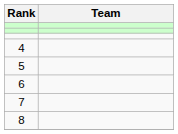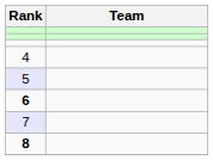row 6 | Rank: no background -> lavender background
row 7 | Rank: normal -> bold
row 8 | Rank: no background -> lavender background
row 9 | Rank: normal -> bold
